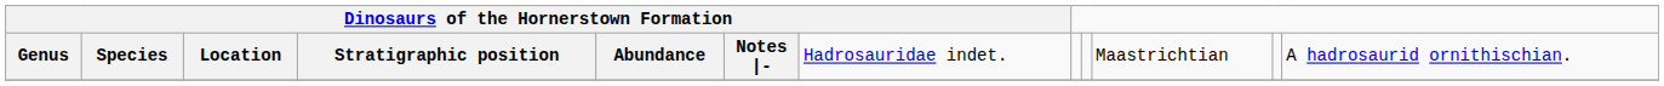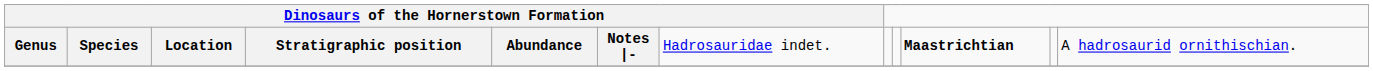Genus | column 10: normal -> bold
